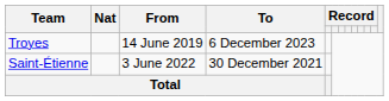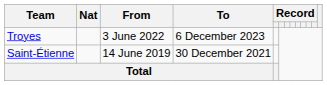Troyes | From: 14 June 2019 -> 3 June 2022
Saint-Étienne | From: 3 June 2022 -> 14 June 2019
